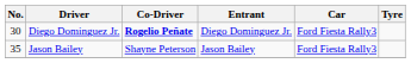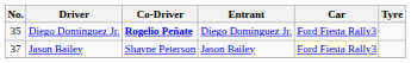row 2 | No.: 30 -> 35
row 3 | No.: 35 -> 37
row 3 | Car: no background -> lightyellow background
